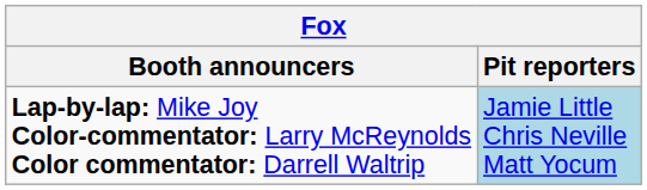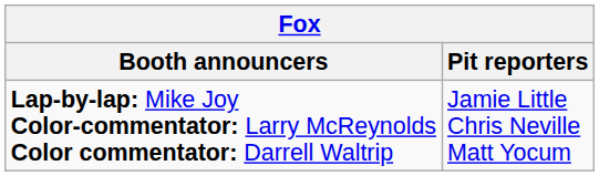row 3 | Pit reporters: lightblue background -> no background
